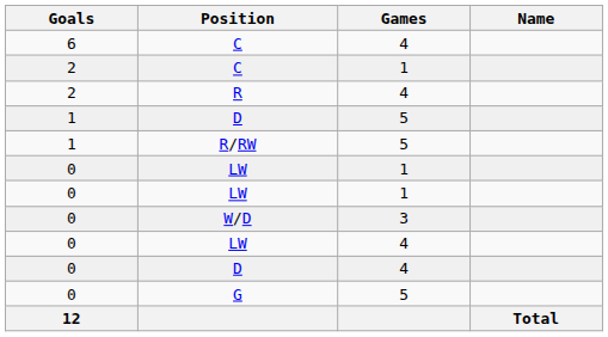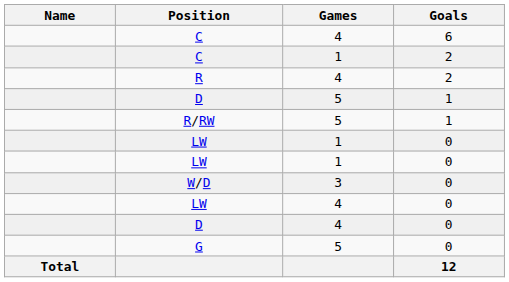columns swapped: Name <-> Goals
